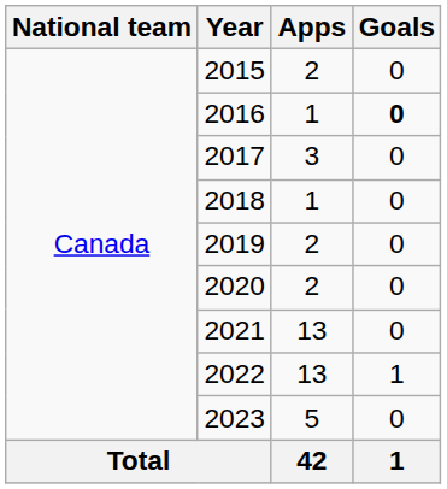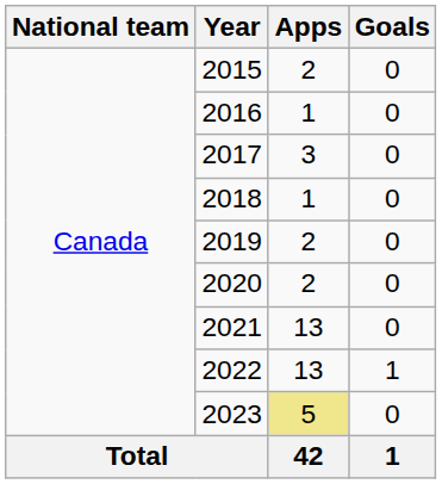2016 | Goals: bold -> normal
2023 | Apps: no background -> khaki background
